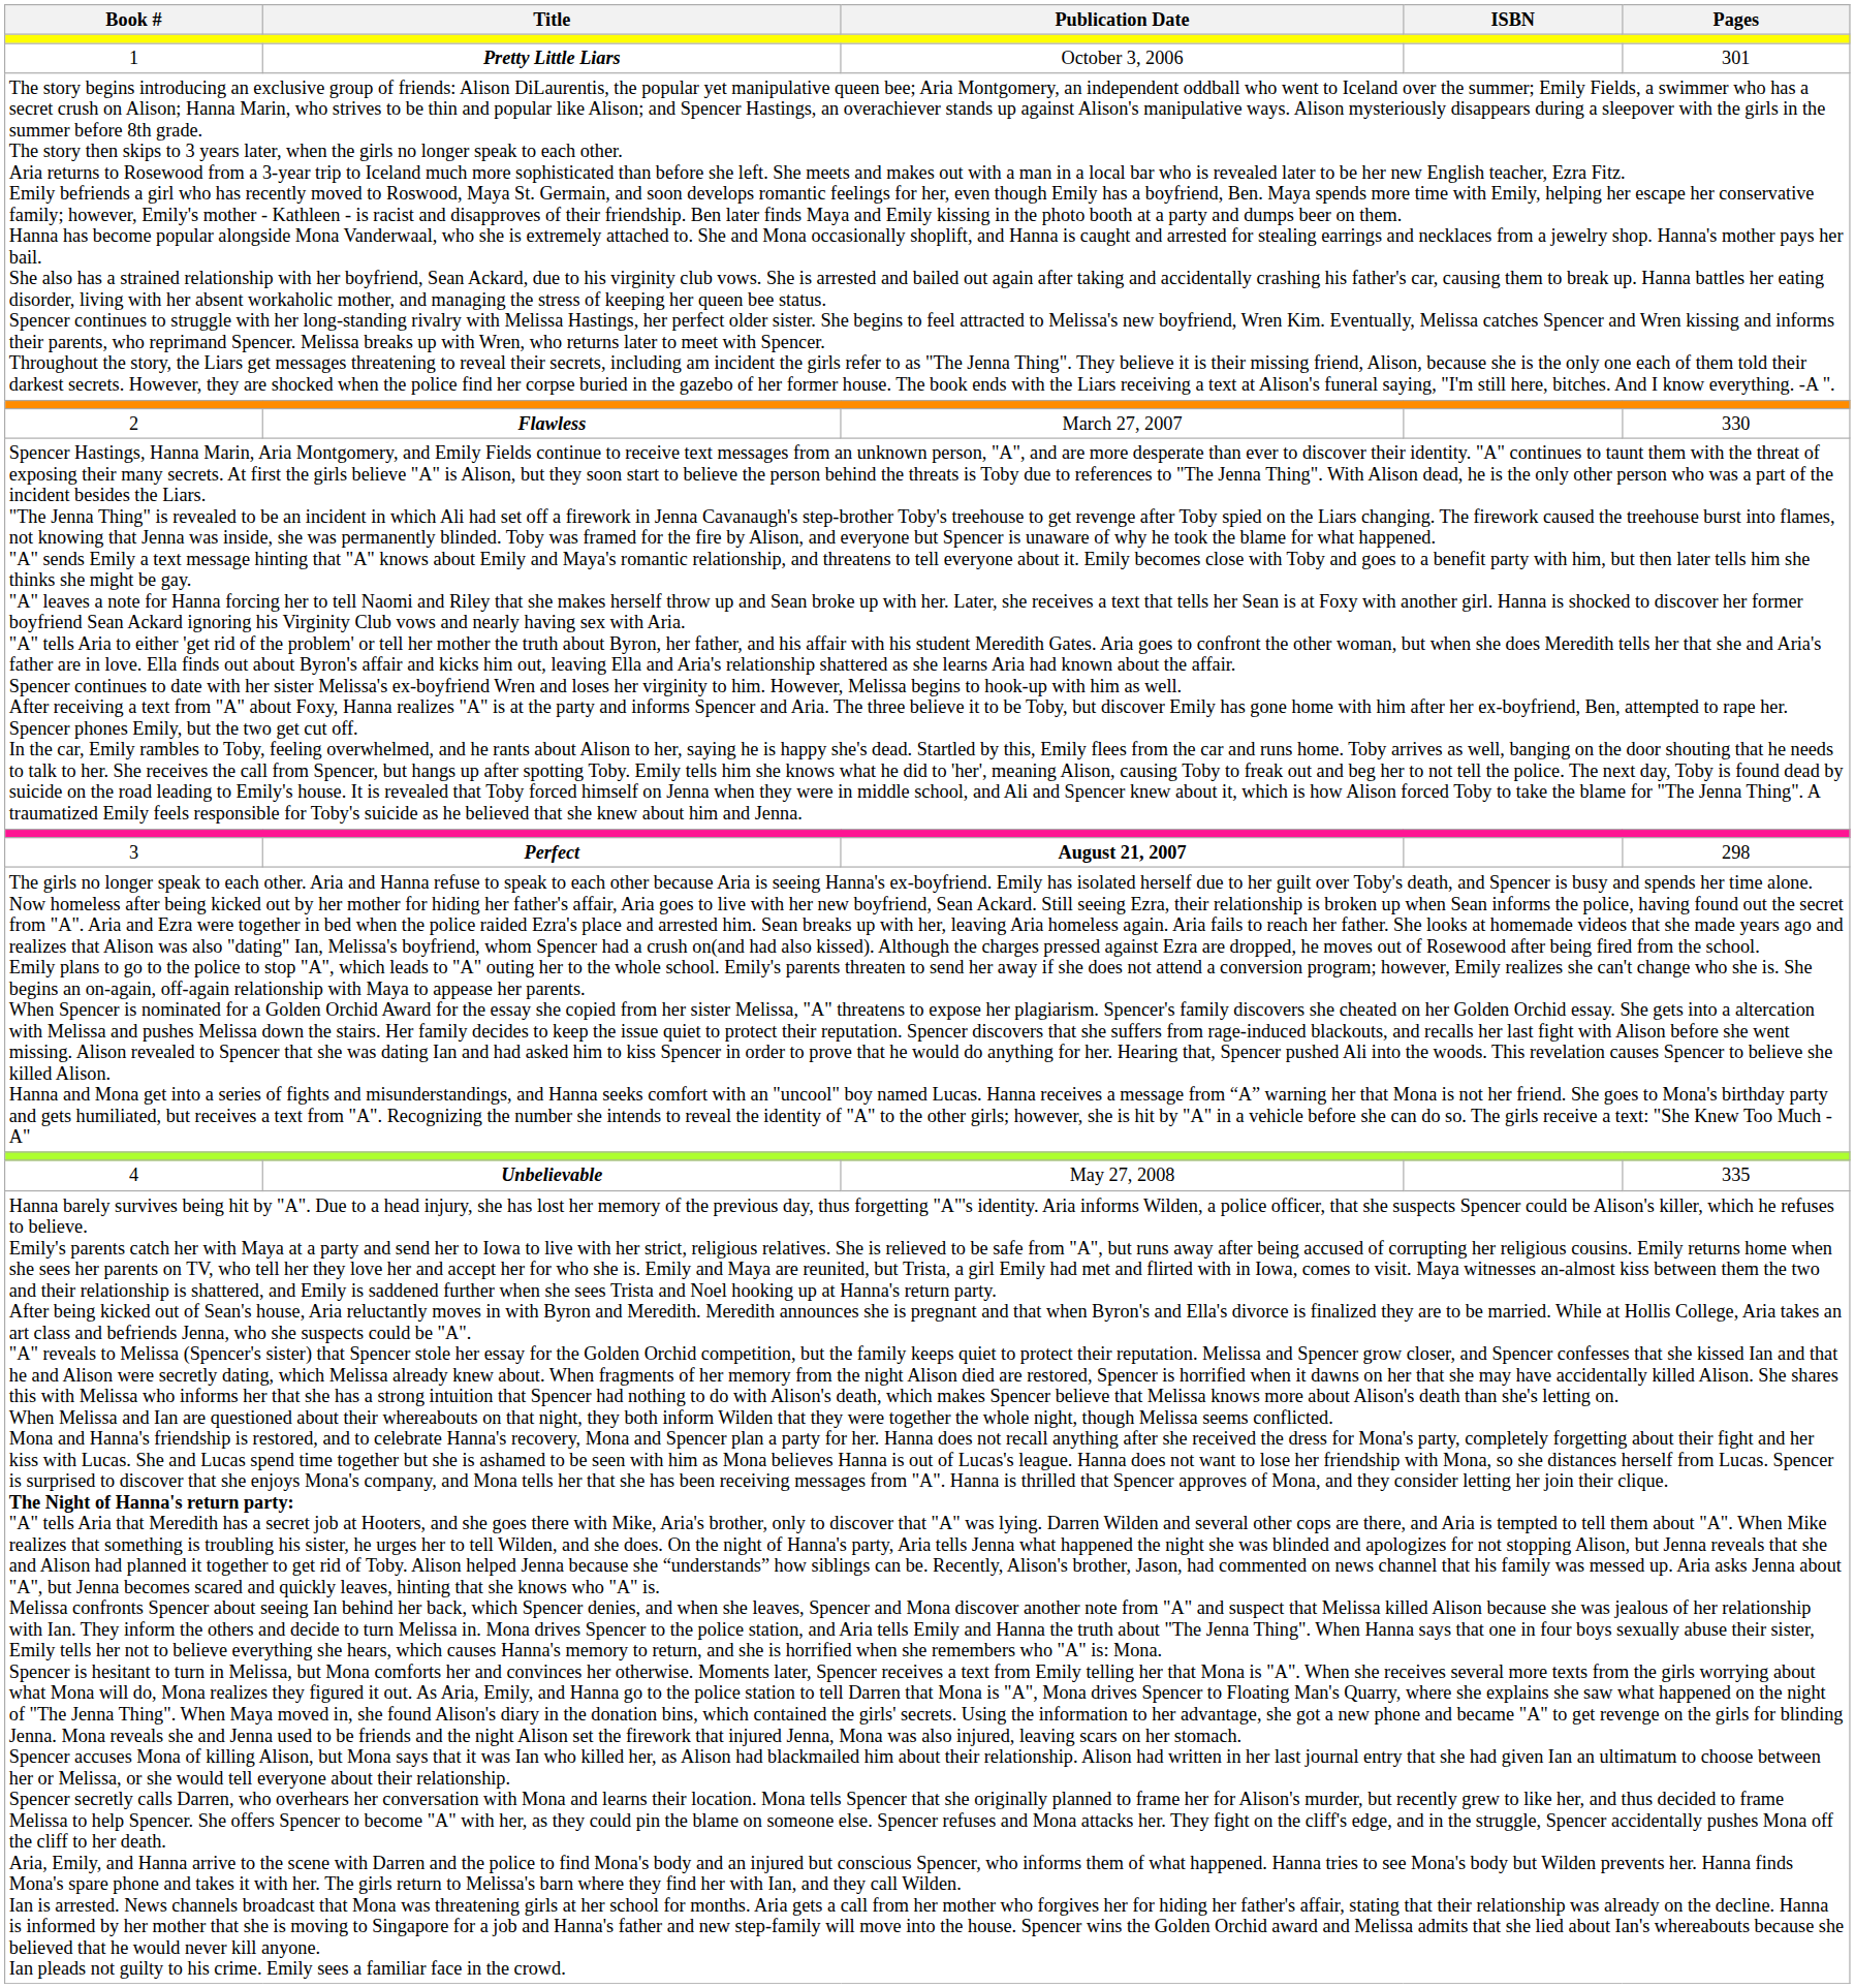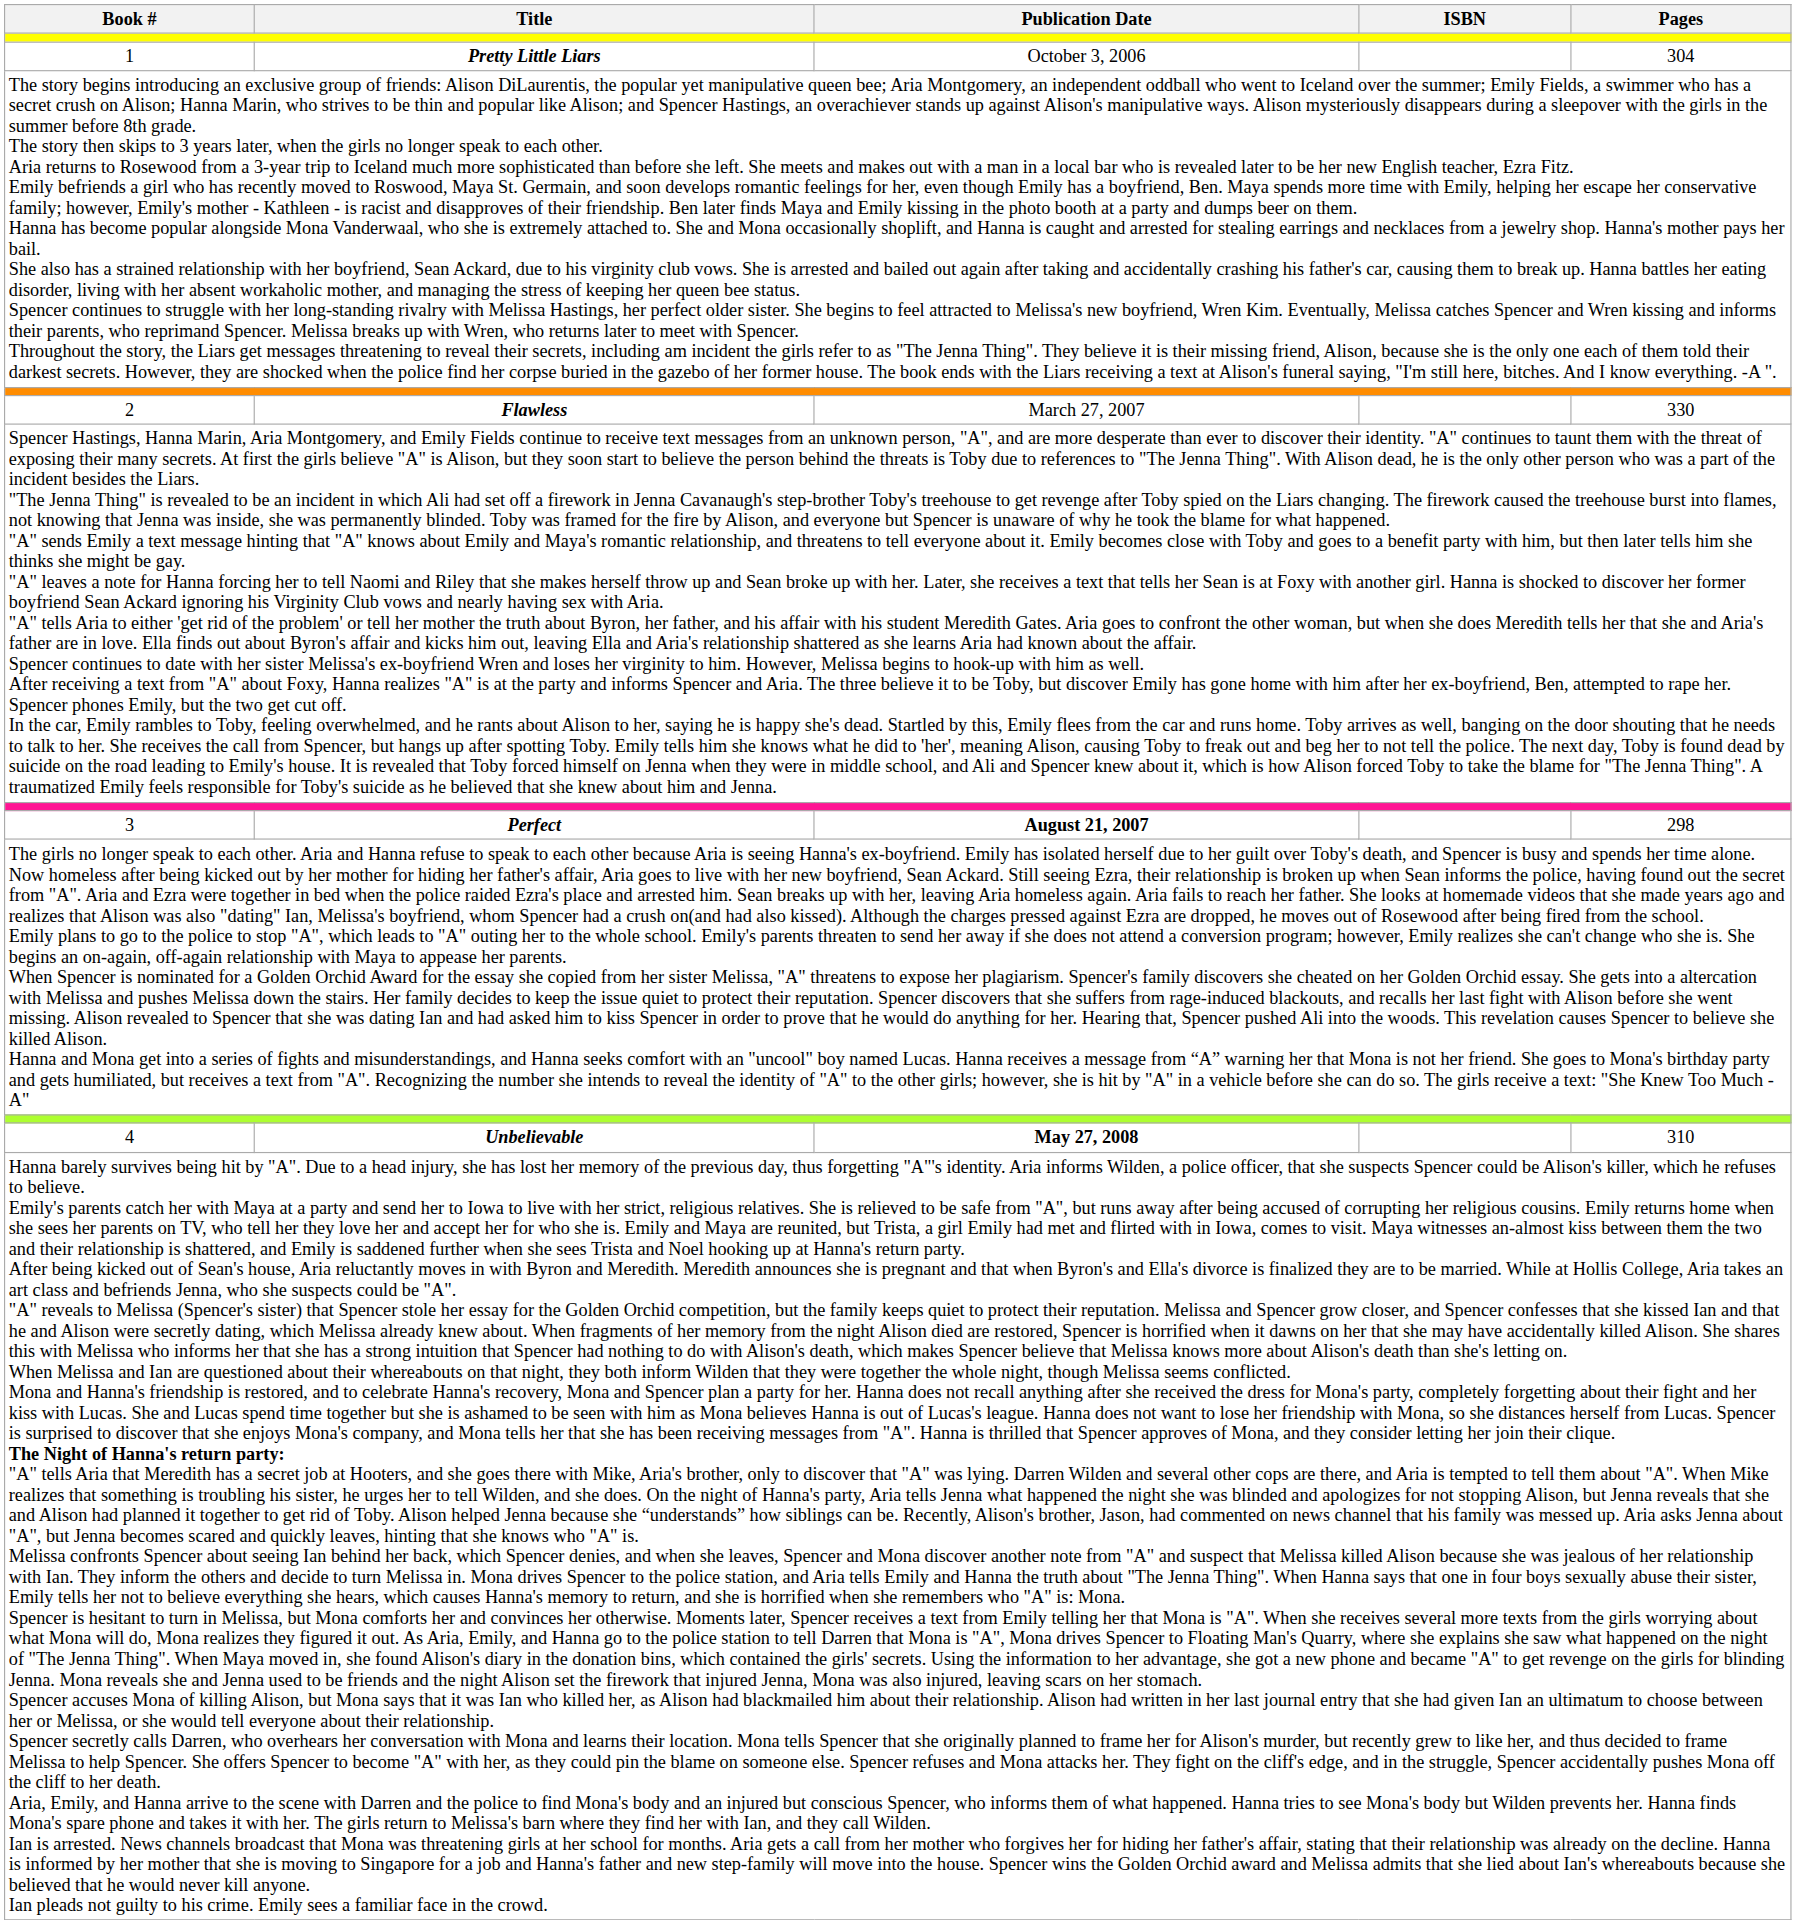1 | Pages: 301 -> 304
4 | Publication Date: normal -> bold
4 | Pages: 335 -> 310
